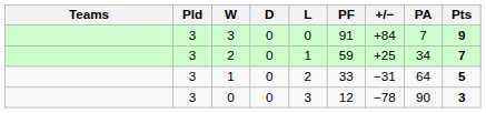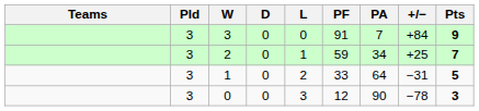columns swapped: PA <-> +/−
